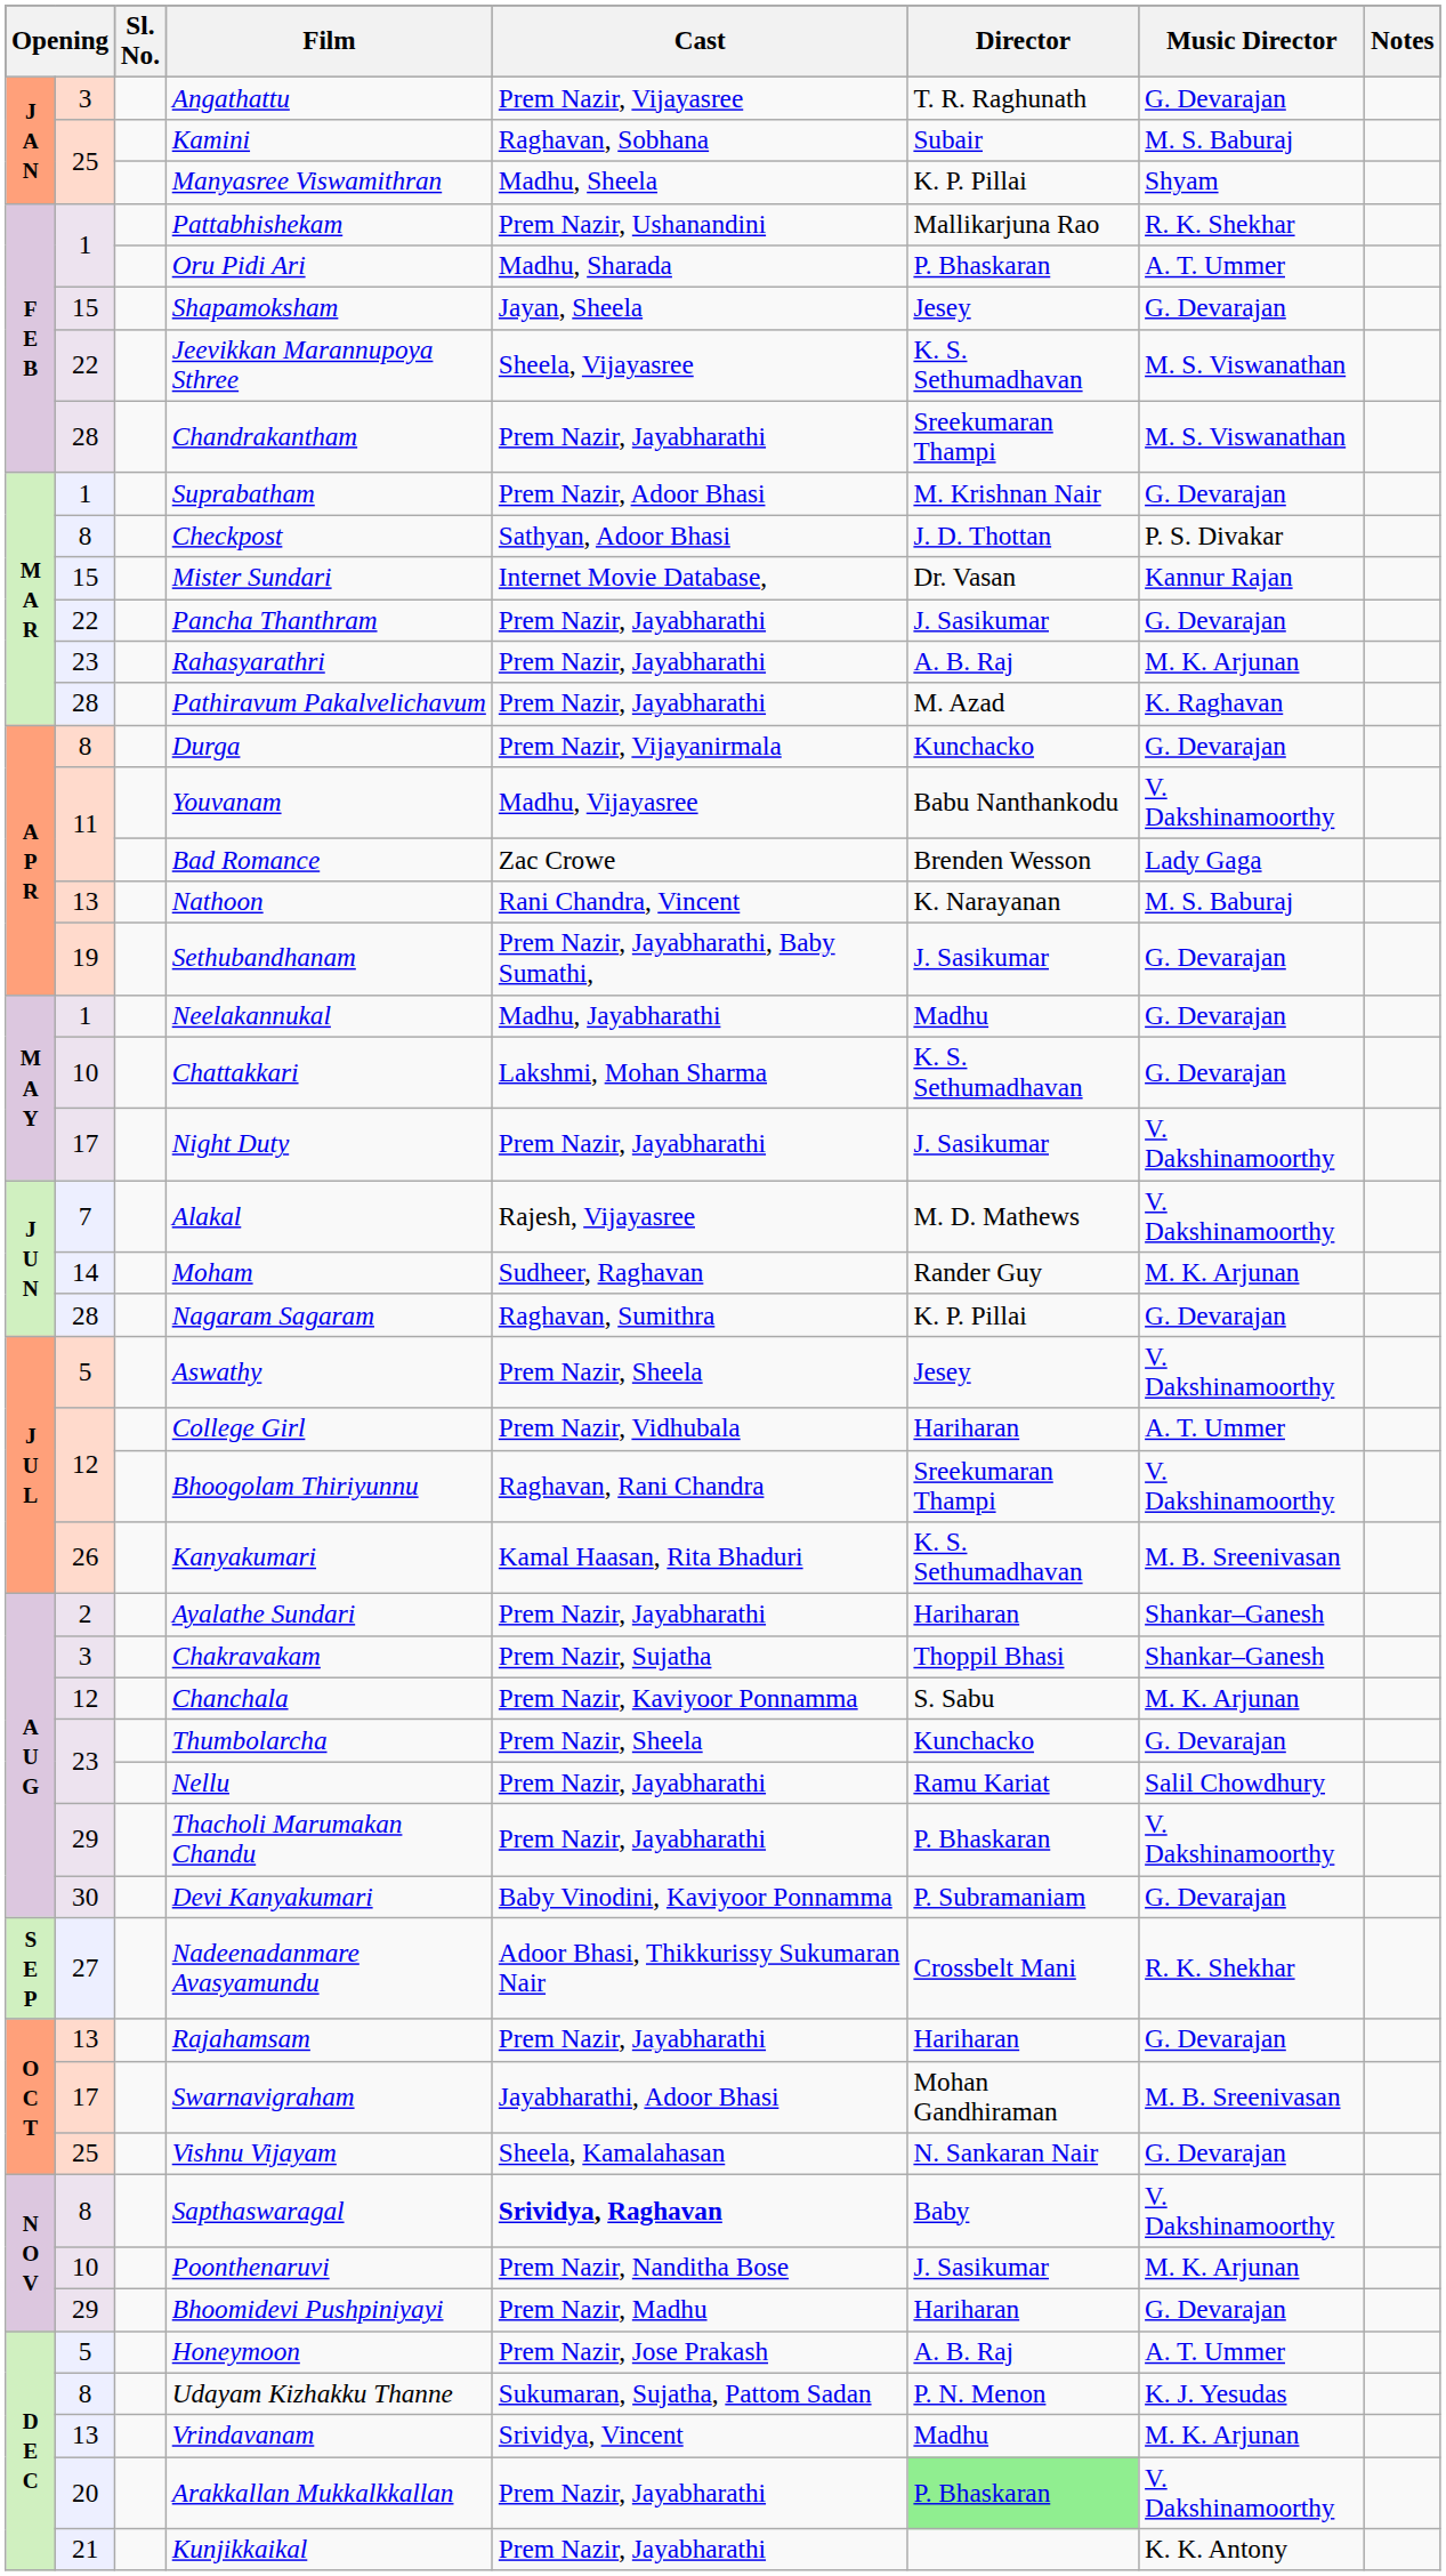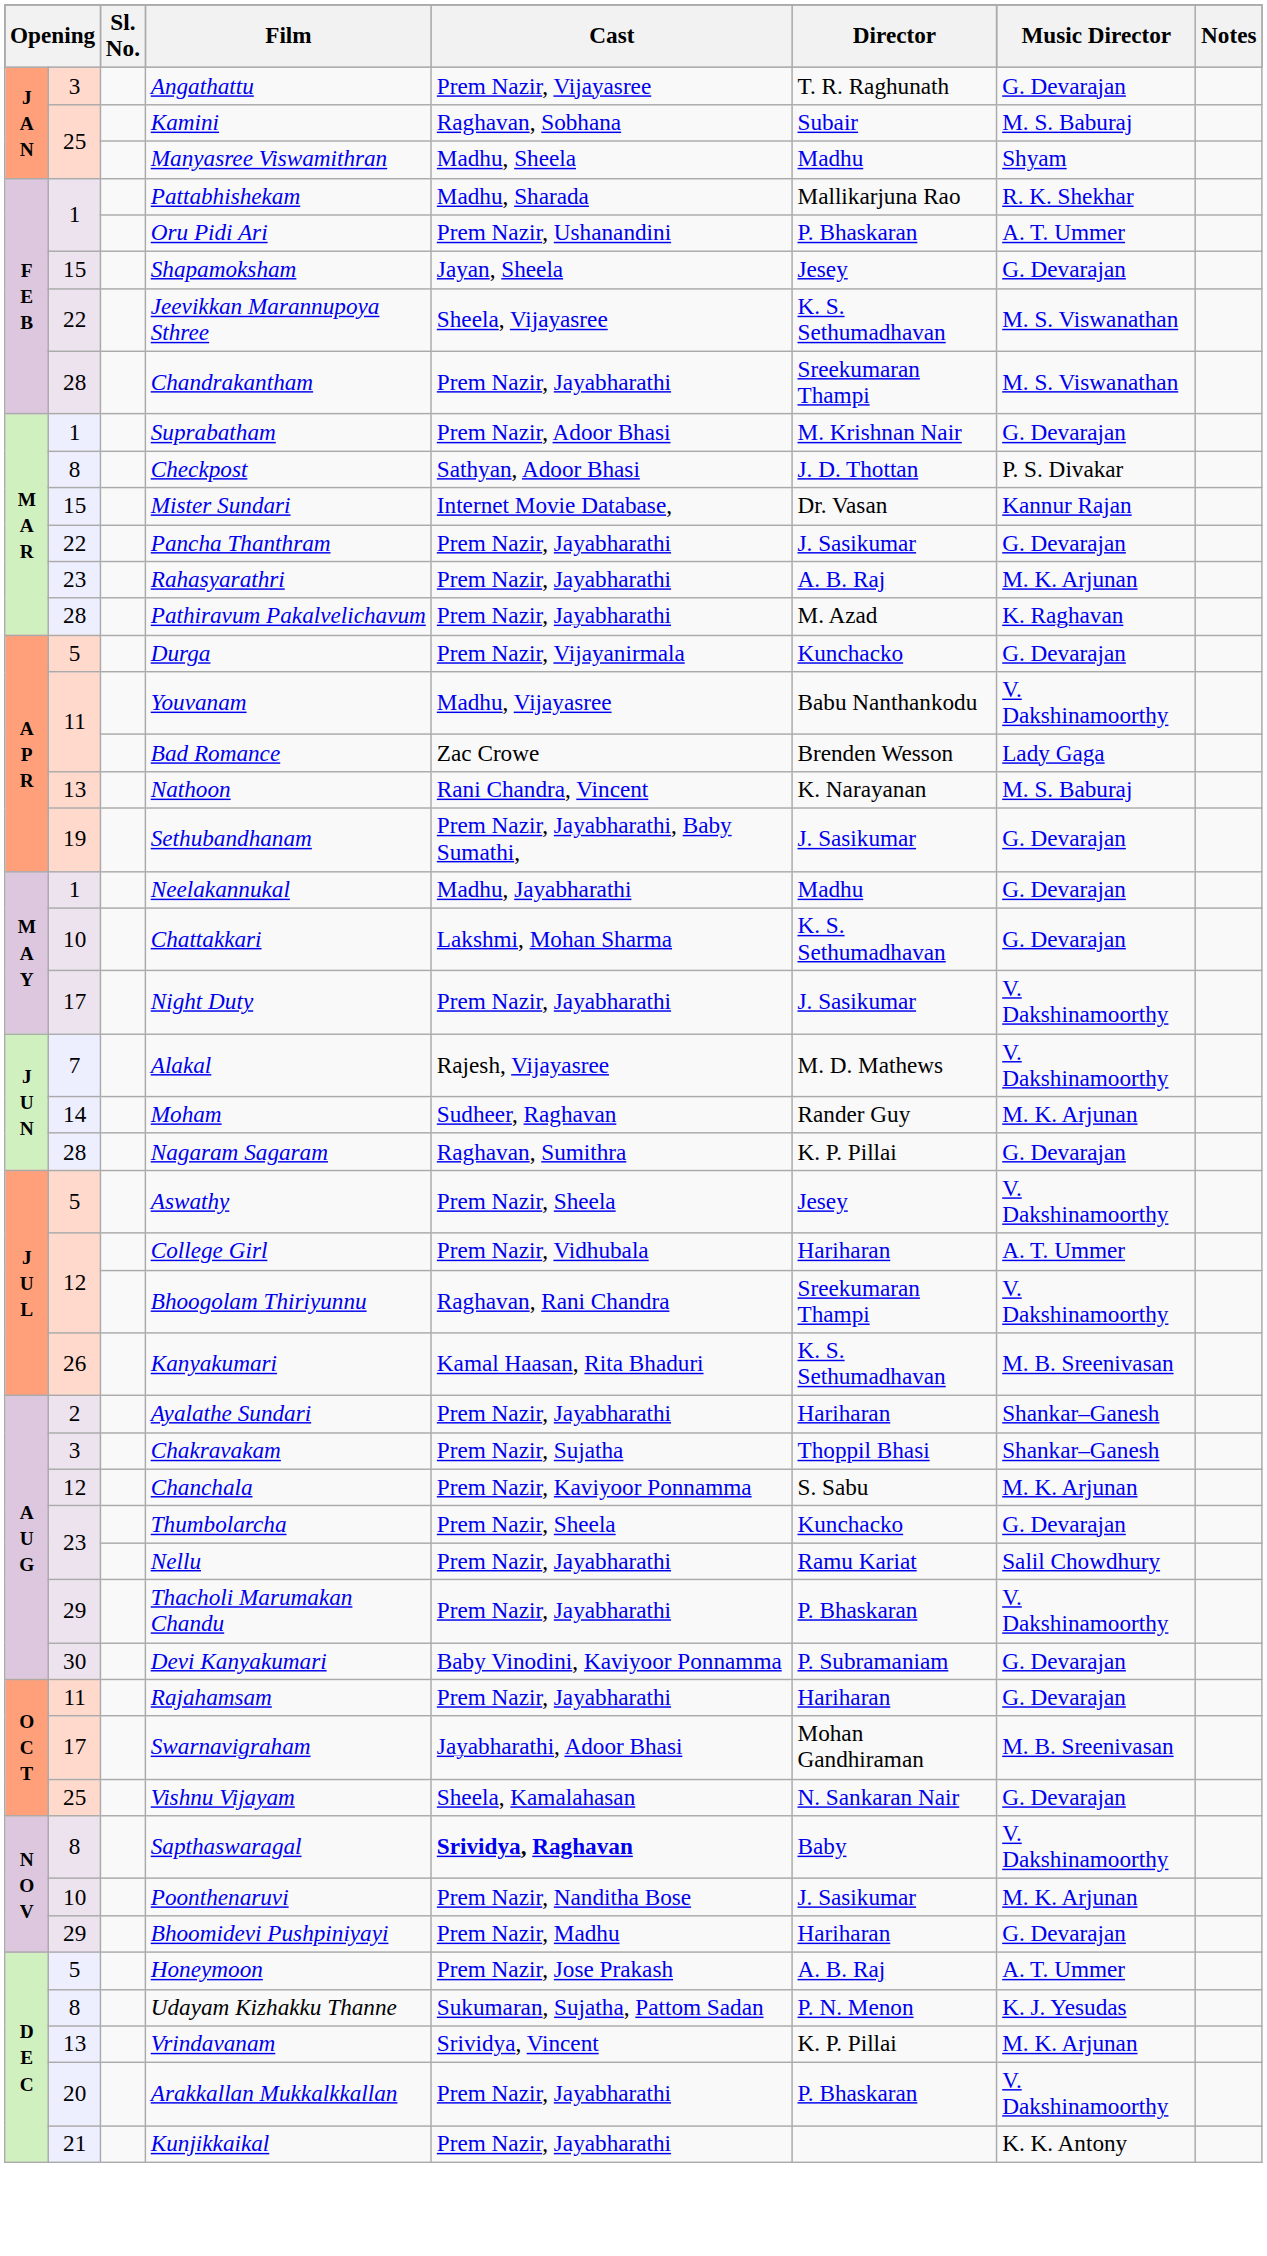Manyasree Viswamithran | Director: K. P. Pillai -> Madhu
Pattabhishekam | Cast: Prem Nazir, Ushanandini -> Madhu, Sharada
Oru Pidi Ari | Cast: Madhu, Sharada -> Prem Nazir, Ushanandini
Durga | column 2: 8 -> 5
- row: S E P | 27 | Nadeenadanmare Avasyamundu | Adoor Bhasi, Thikkurissy Sukumaran Nair | Crossbelt Mani | R. K. Shekhar
Rajahamsam | column 2: 13 -> 11
Vrindavanam | Director: Madhu -> K. P. Pillai
Arakkallan Mukkalkkallan | Director: lightgreen background -> no background
